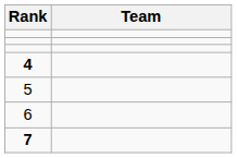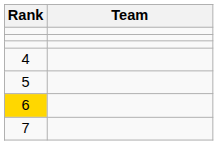row 5 | Rank: bold -> normal
row 7 | Rank: no background -> gold background
row 8 | Rank: bold -> normal
